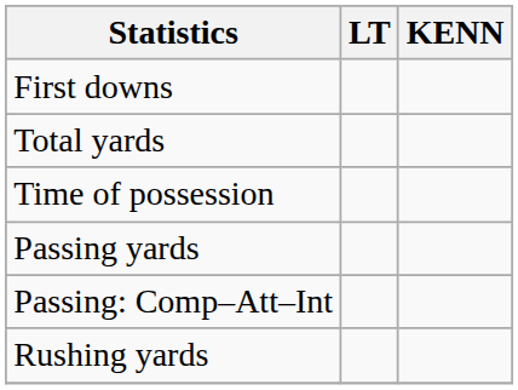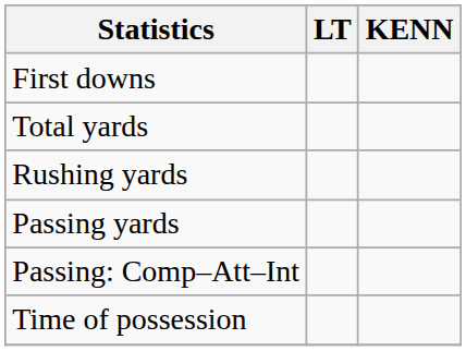rows swapped: Rushing yards <-> Time of possession
